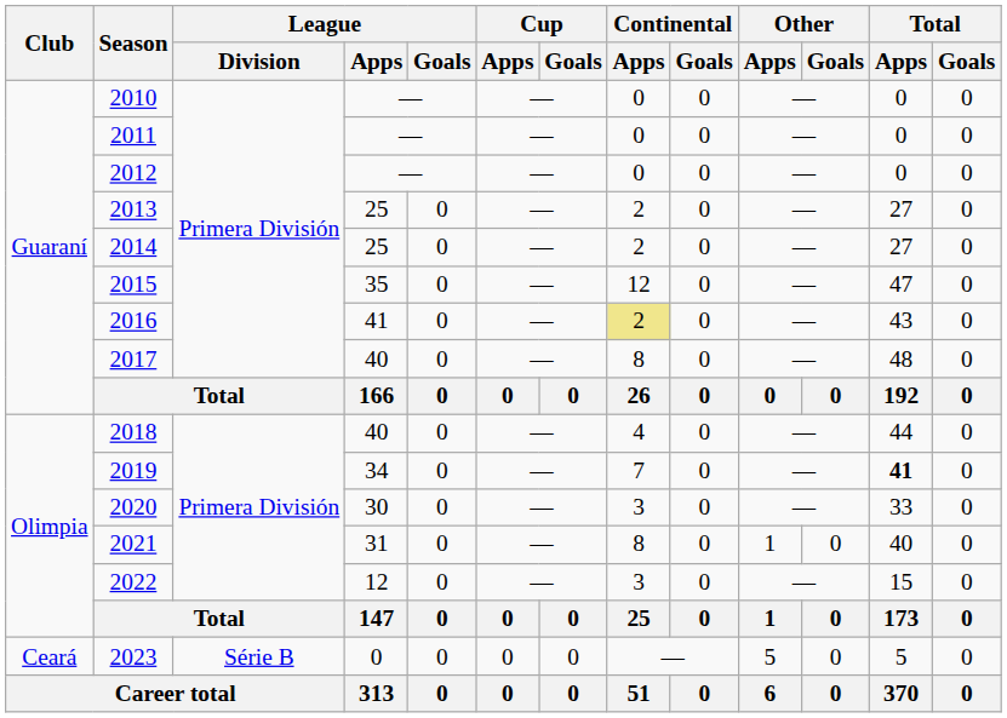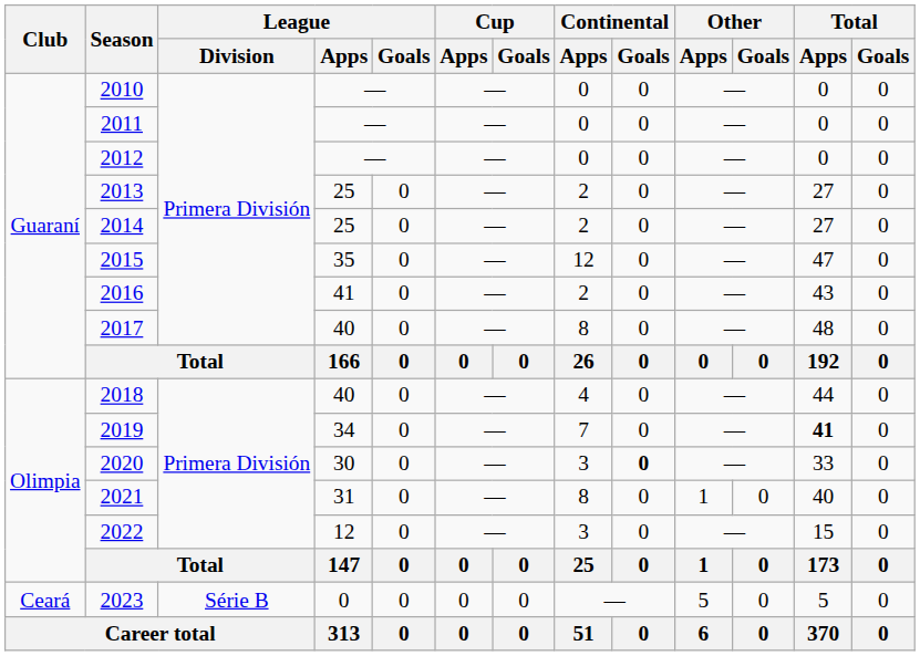2016 | Continental / Apps: khaki background -> no background
2020 | Continental / Goals: normal -> bold
